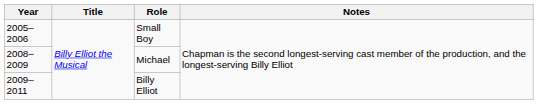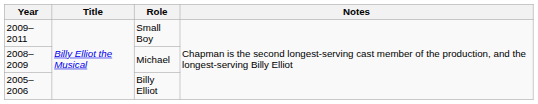Small Boy | Year: 2005–2006 -> 2009–2011
Billy Elliot | Year: 2009–2011 -> 2005–2006
